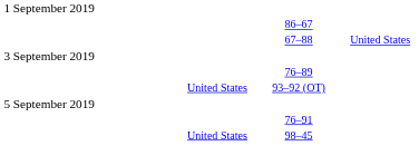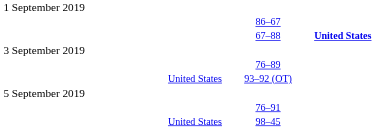67–88 | column 3: normal -> bold
